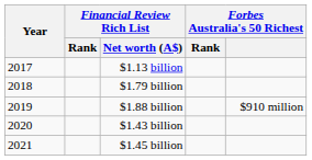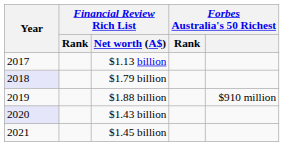$1.79 billion | Year: no background -> lavender background
$1.43 billion | Year: no background -> lavender background
